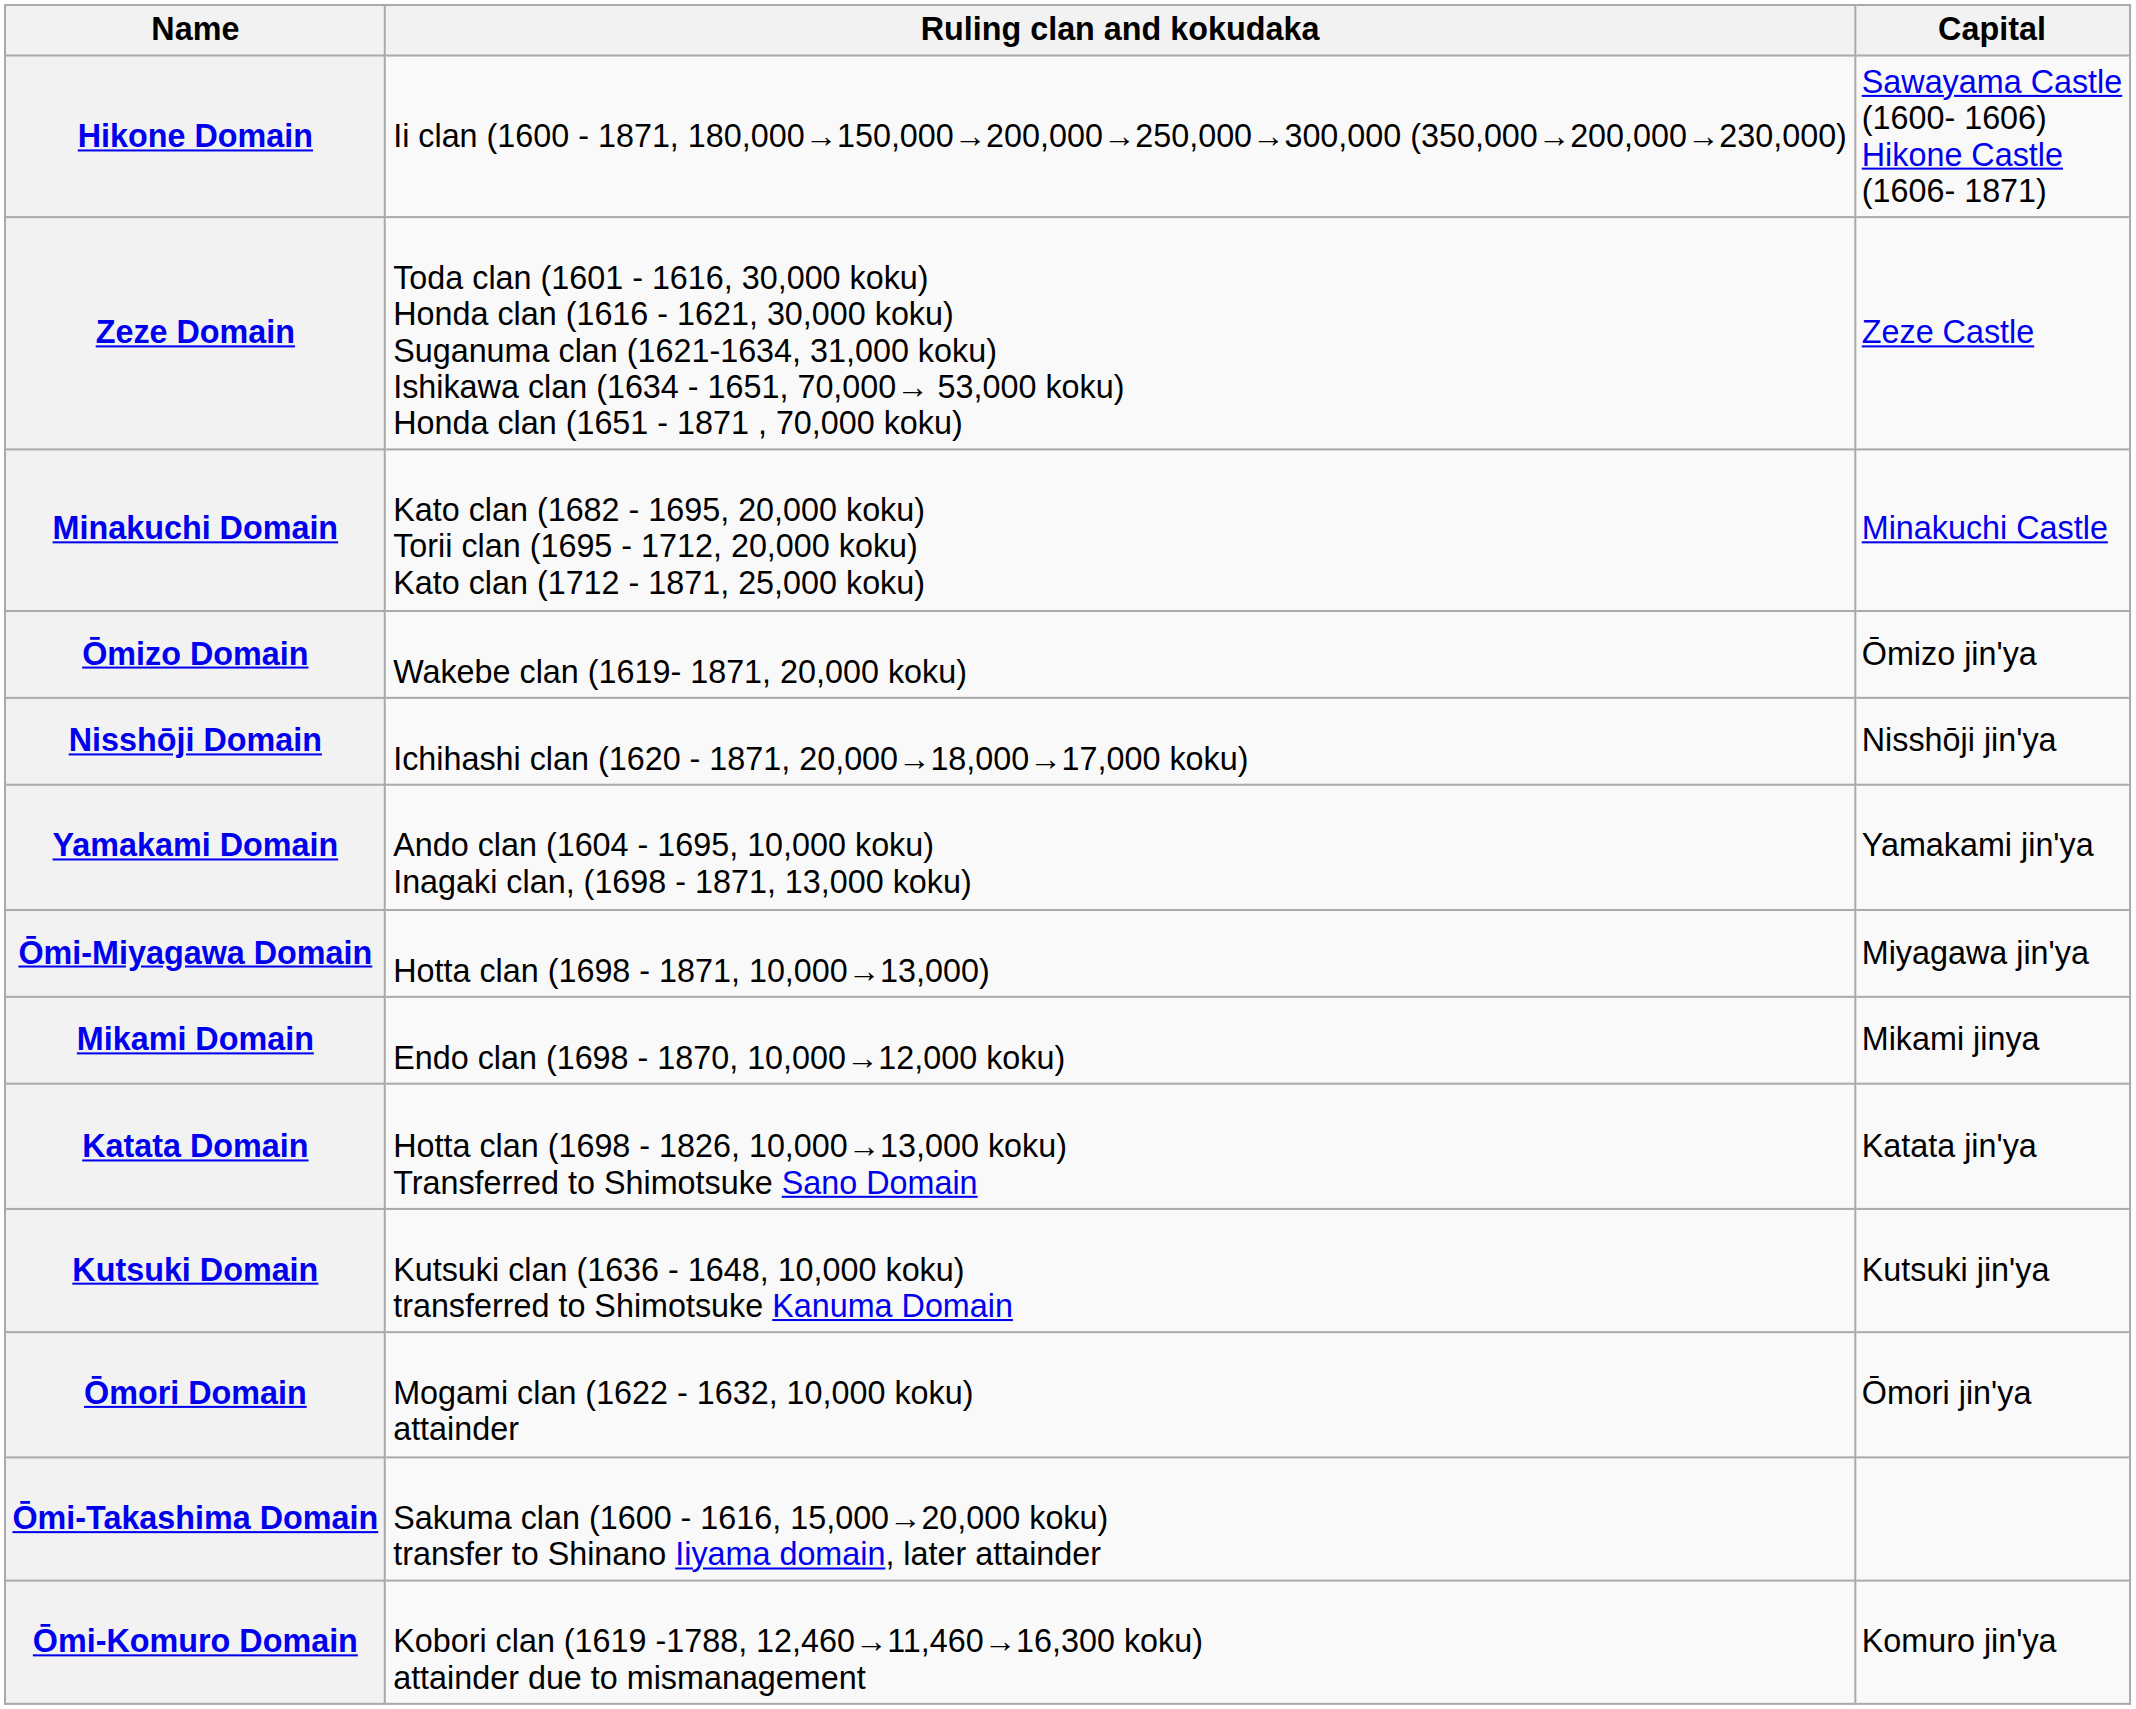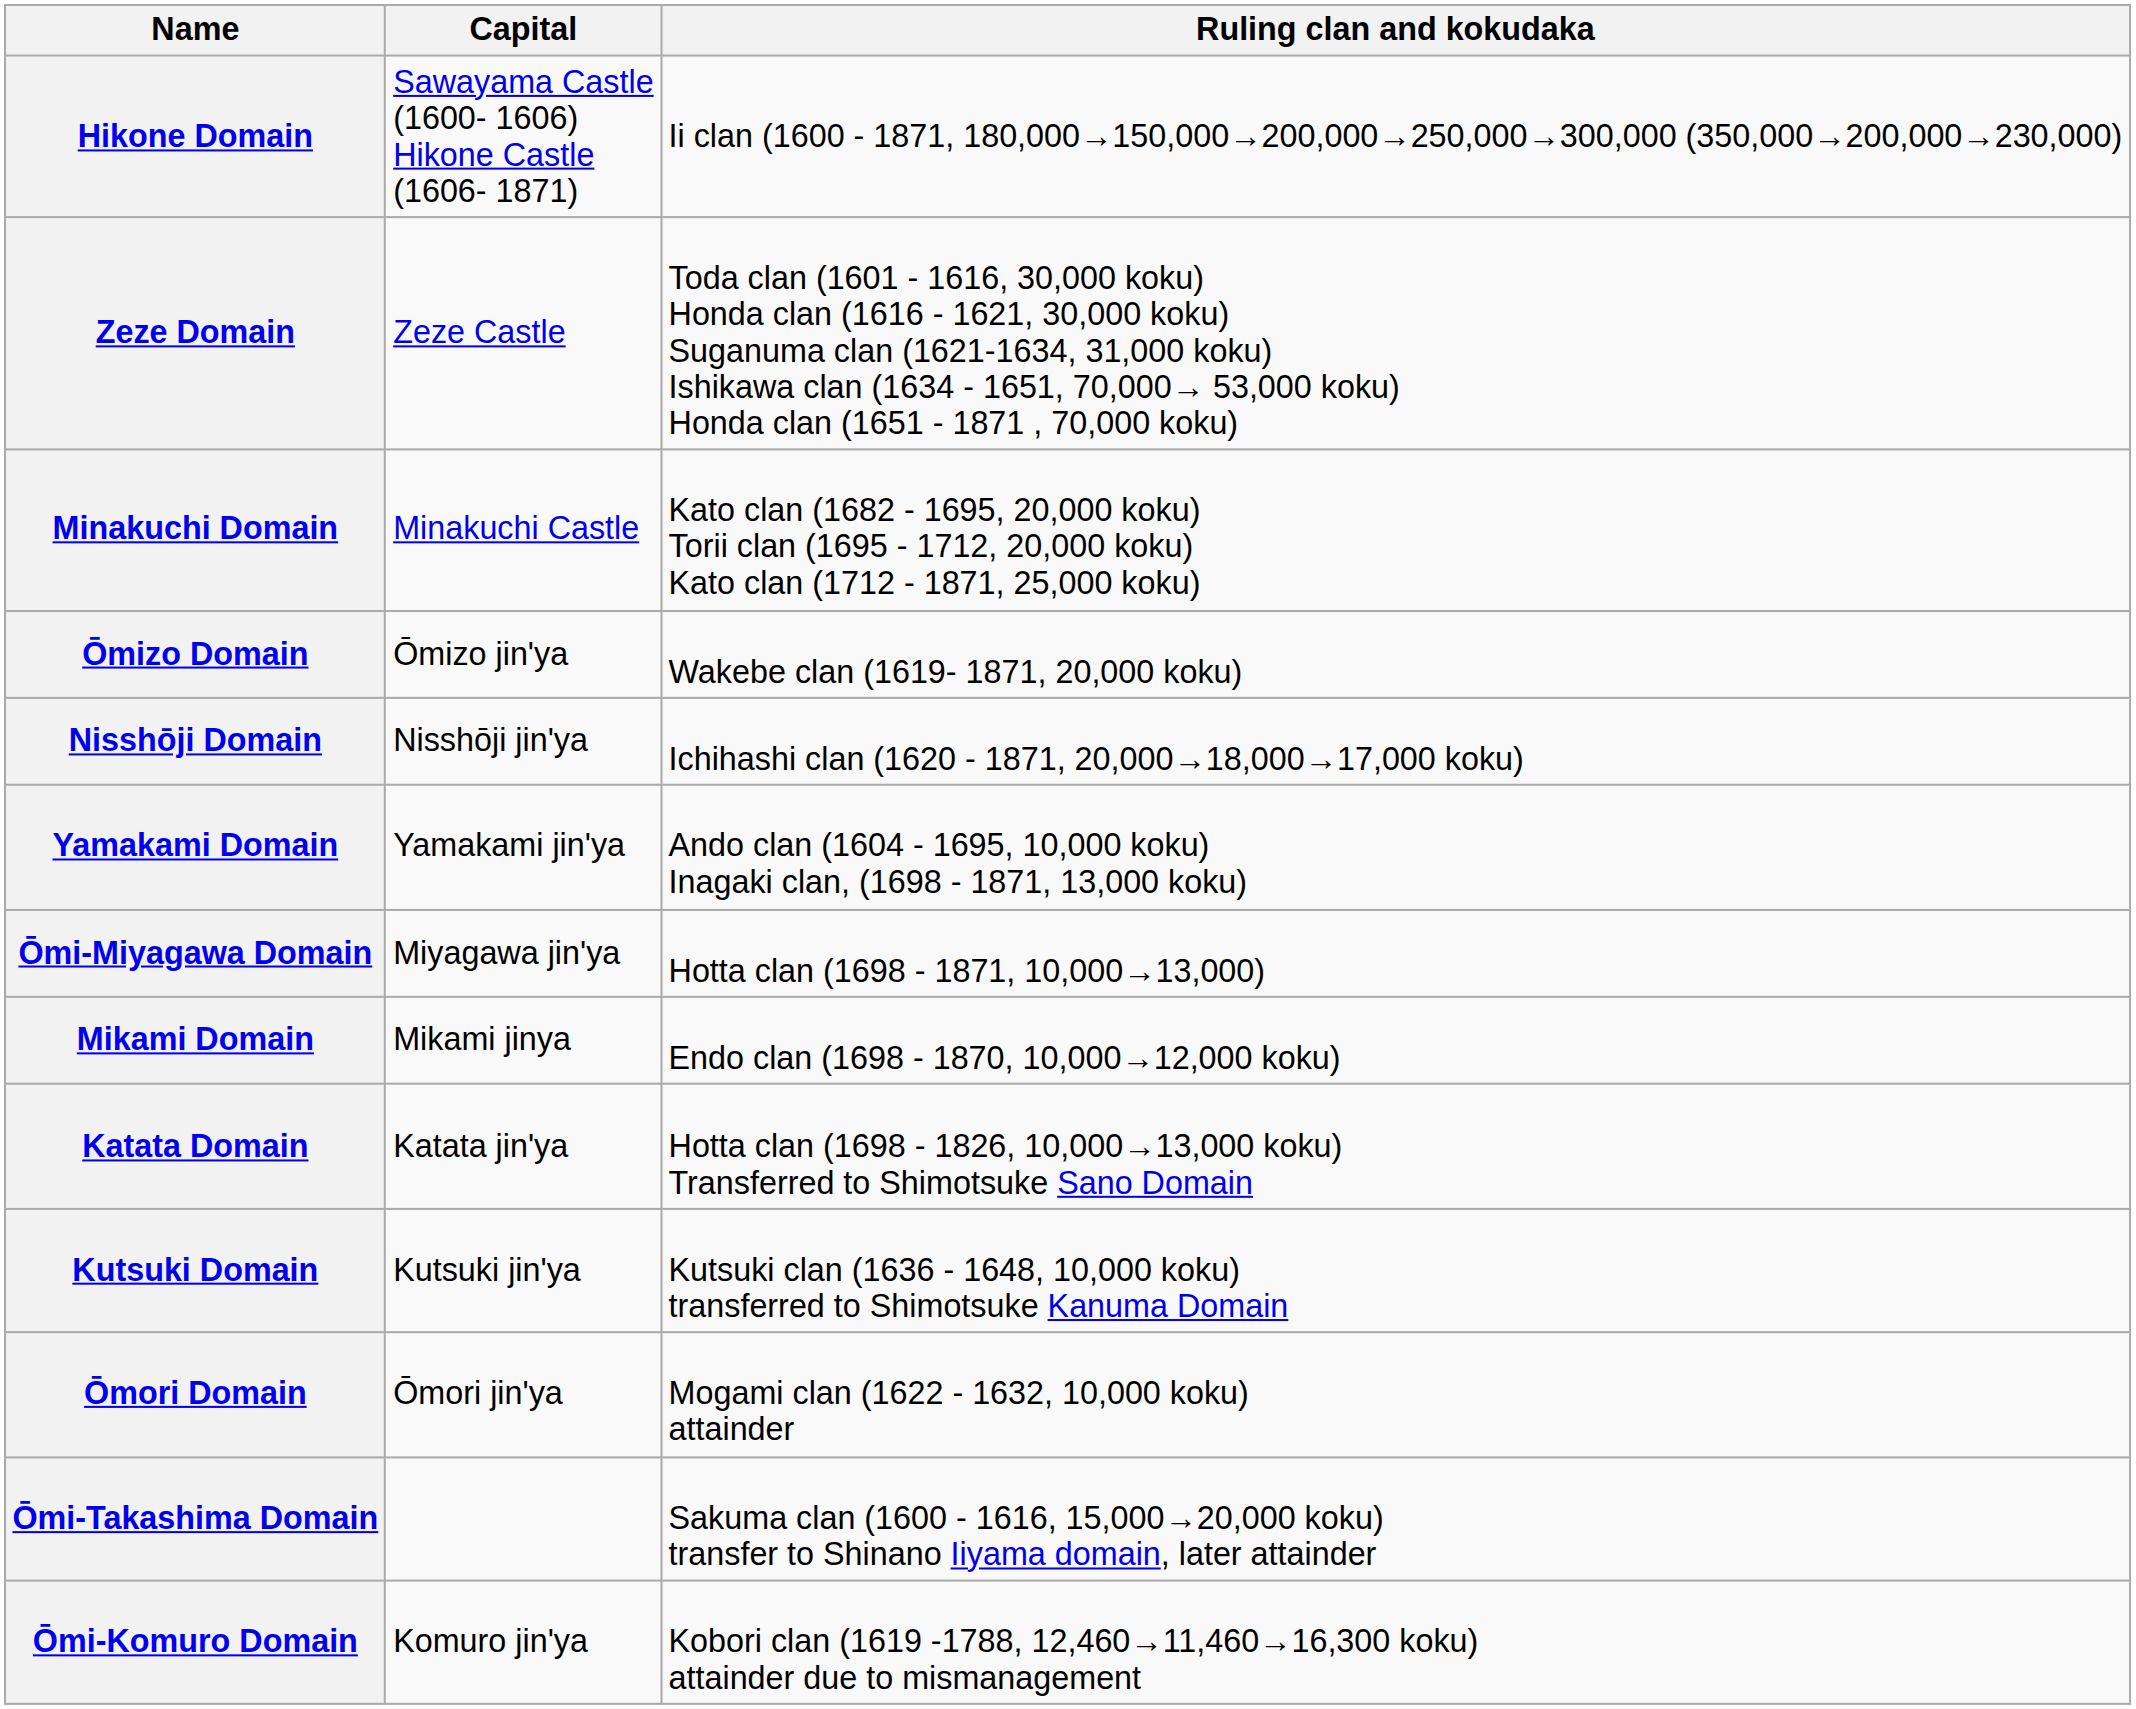columns swapped: Capital <-> Ruling clan and kokudaka
